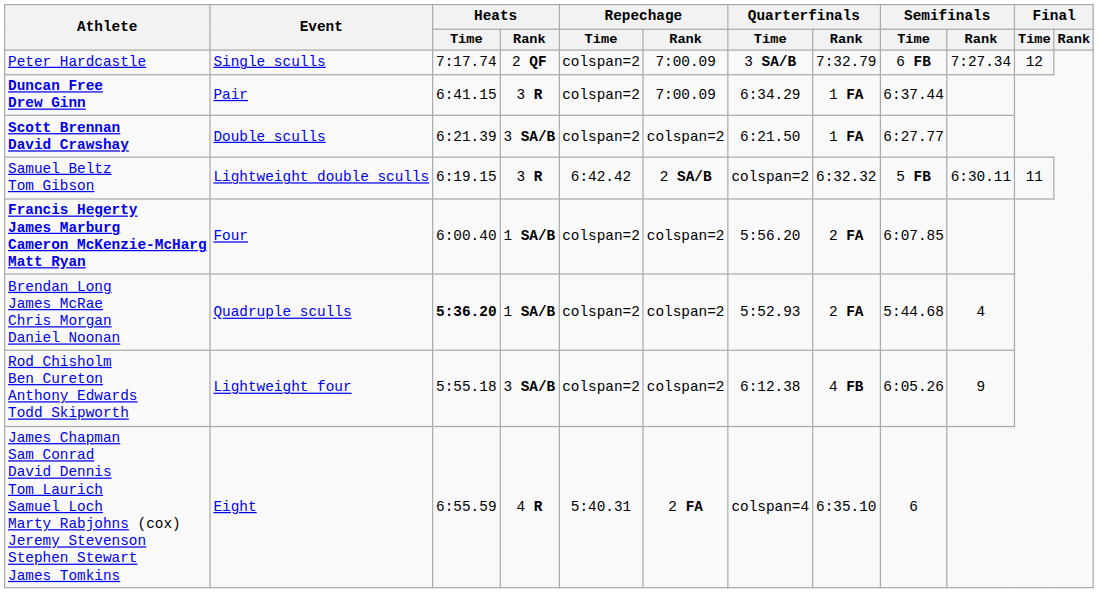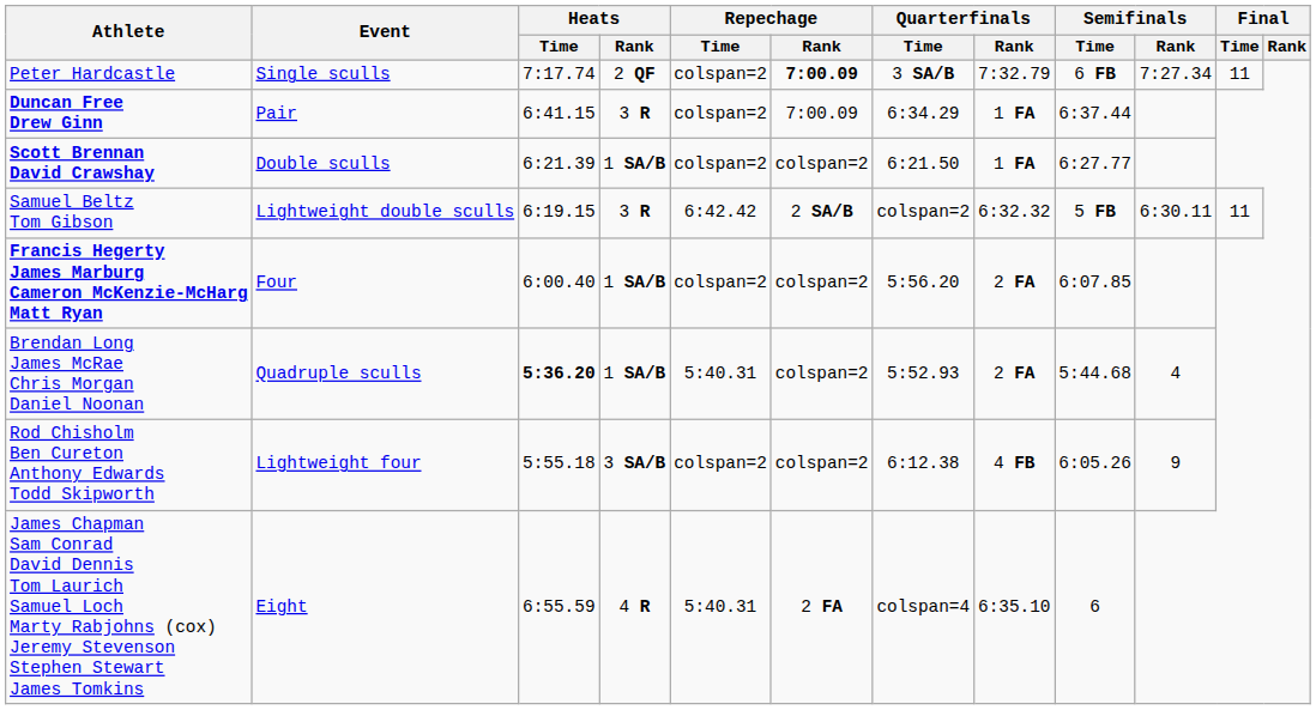Peter Hardcastle | Repechage / Rank: normal -> bold
Peter Hardcastle | Final / Time: 12 -> 11
Scott Brennan David Crawshay | Heats / Rank: 3 SA/B -> 1 SA/B
Brendan Long James McRae Chris Morgan Daniel Noonan | Repechage / Time: colspan=2 -> 5:40.31
